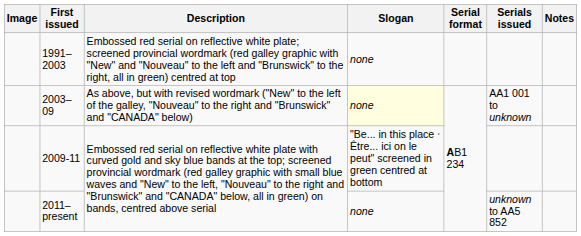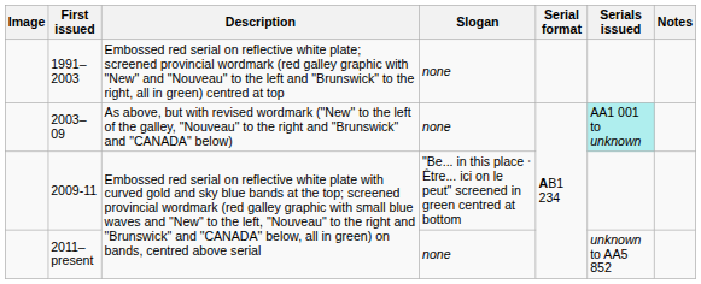2003–09 | Slogan: lightyellow background -> no background
2003–09 | Serials issued: no background -> paleturquoise background
